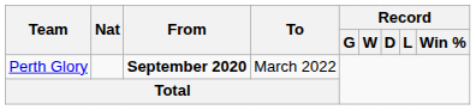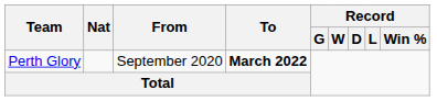Perth Glory | From: bold -> normal
Perth Glory | To: normal -> bold
